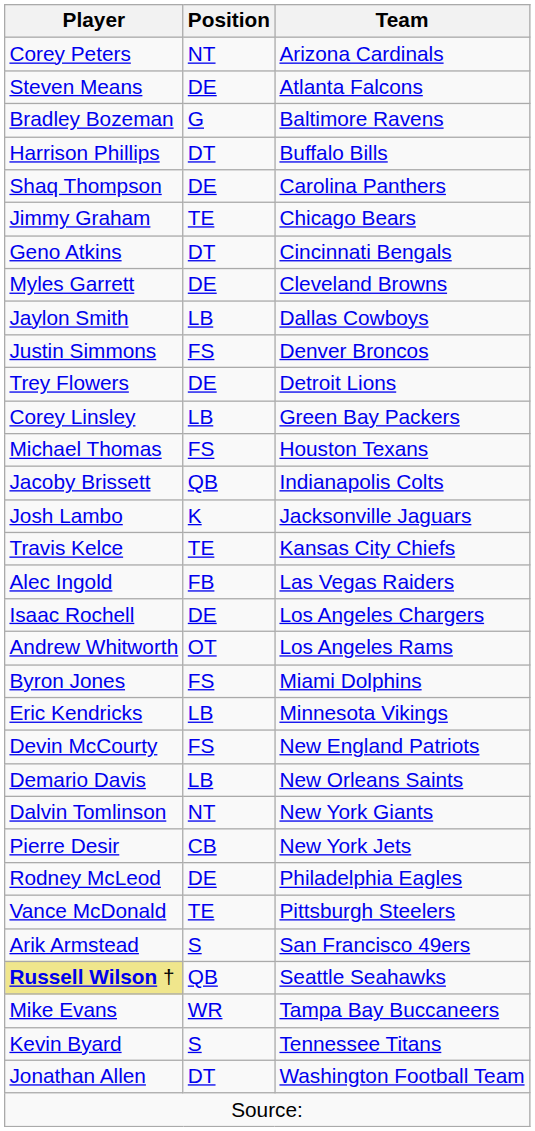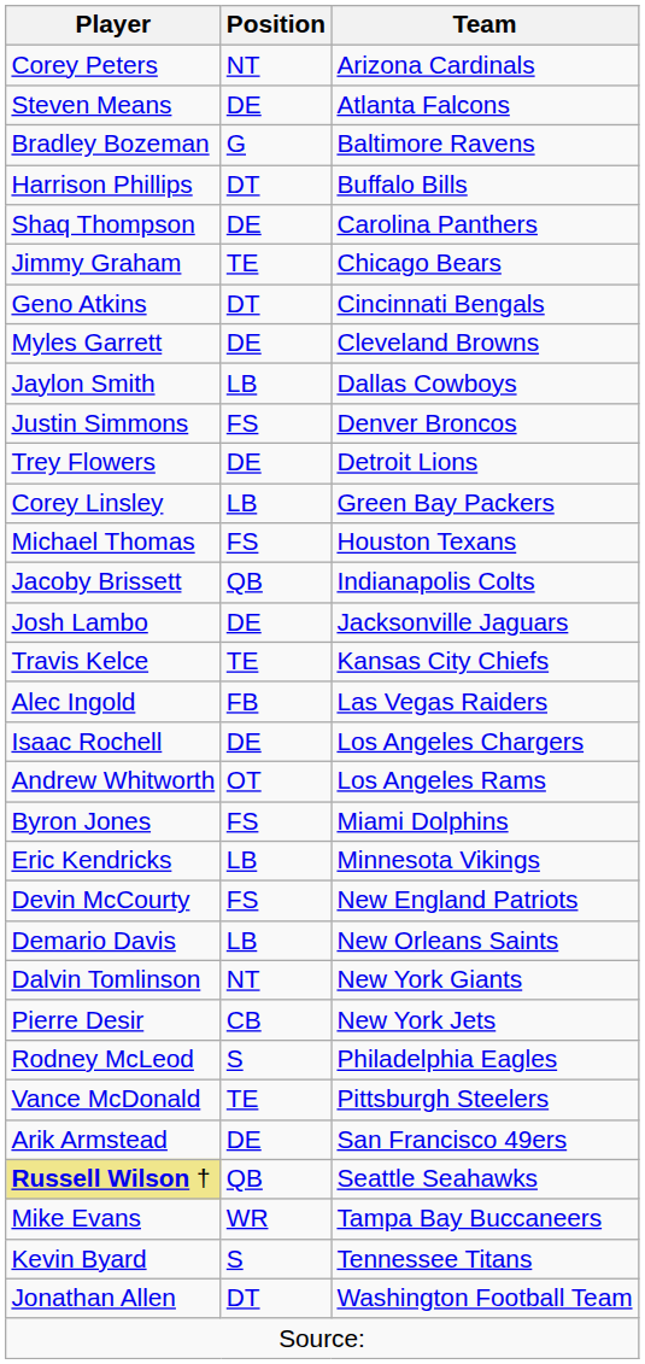Josh Lambo | Position: K -> DE
Rodney McLeod | Position: DE -> S
Arik Armstead | Position: S -> DE
